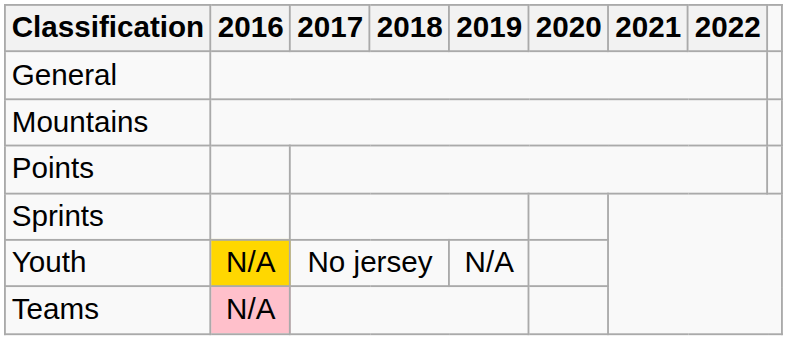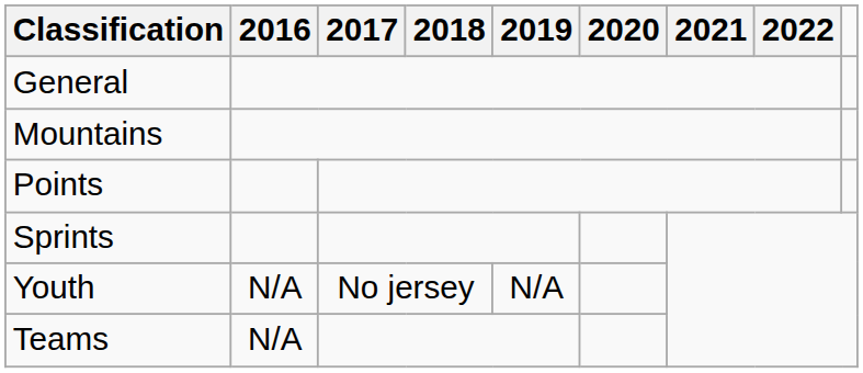Youth | 2016: gold background -> no background
Teams | 2016: pink background -> no background
